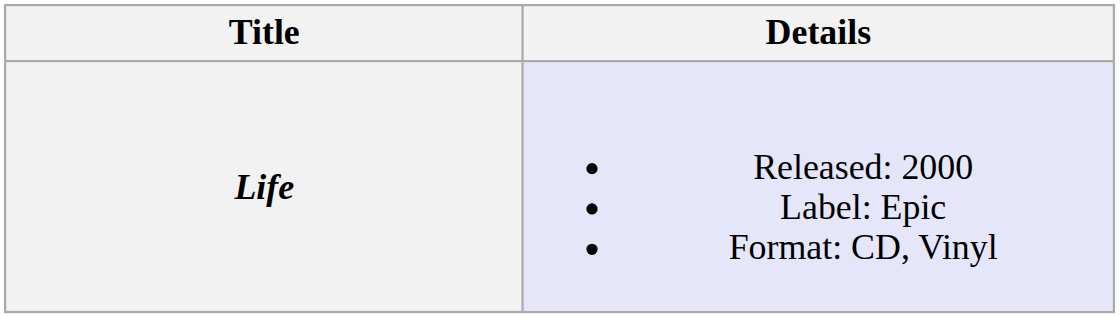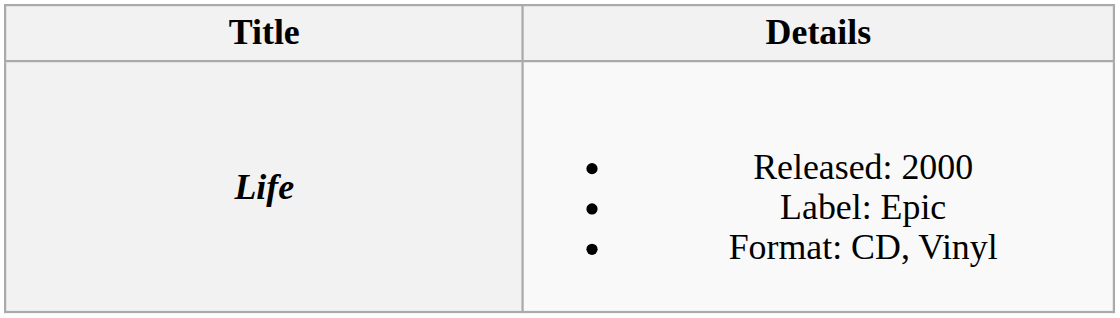Life | Details: lavender background -> no background
